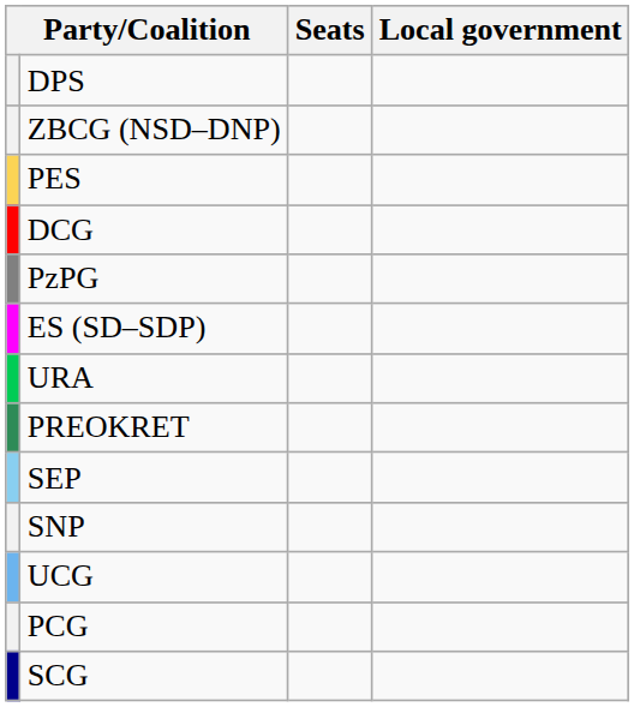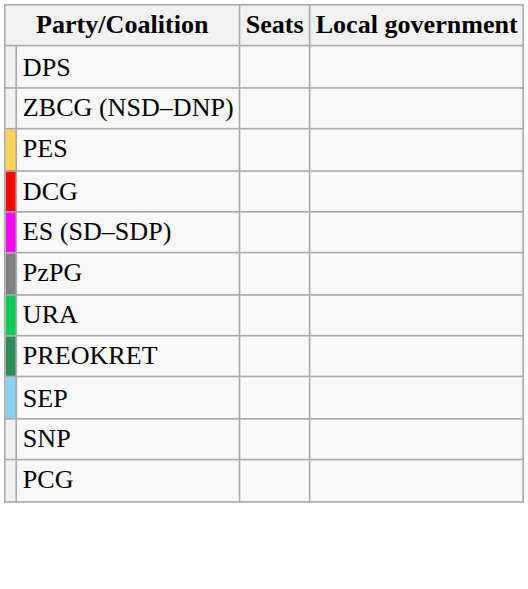rows swapped: PzPG <-> ES (SD–SDP)
- row: UCG
- row: SCG
